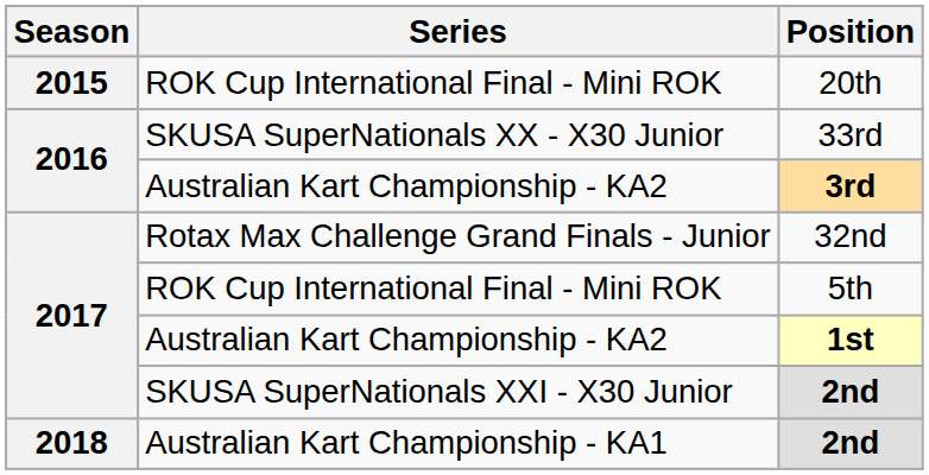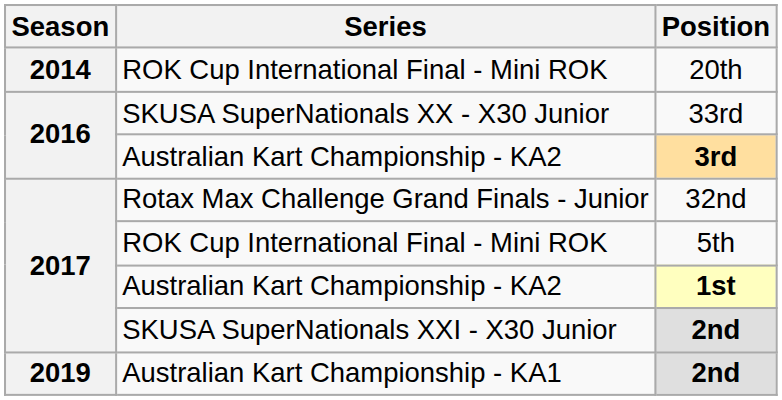20th | Season: 2015 -> 2014
Australian Kart Championship - KA1 / 2nd | Season: 2018 -> 2019
